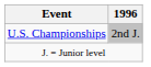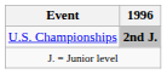U.S. Championships | 1996: normal -> bold
